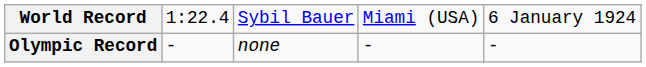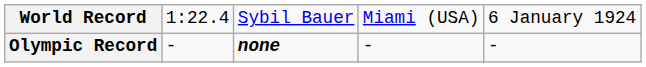Olympic Record | column 3: normal -> bold
